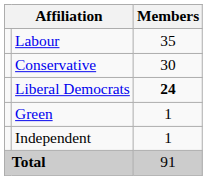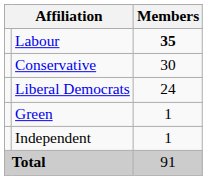Labour | Members: normal -> bold
Liberal Democrats | Members: bold -> normal
